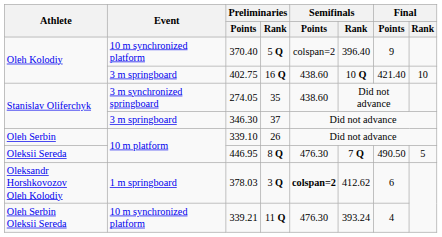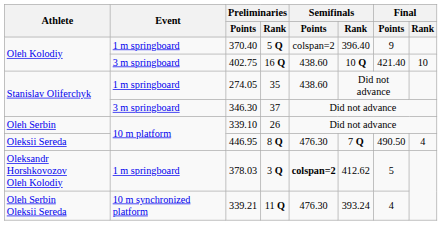370.40 | Event: 10 m synchronized platform -> 1 m springboard
274.05 | Event: 3 m synchronized springboard -> 1 m springboard
446.95 | Final / Rank: 5 -> 4
378.03 | Final / Points: 6 -> 5
